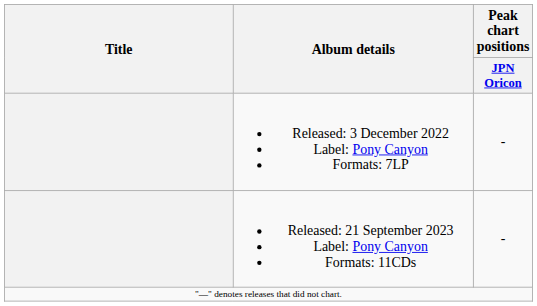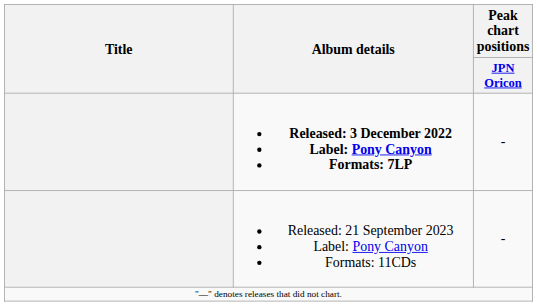Released: 3 December 2022 Label: Pony Canyon Formats: 7LP | Album details: normal -> bold
